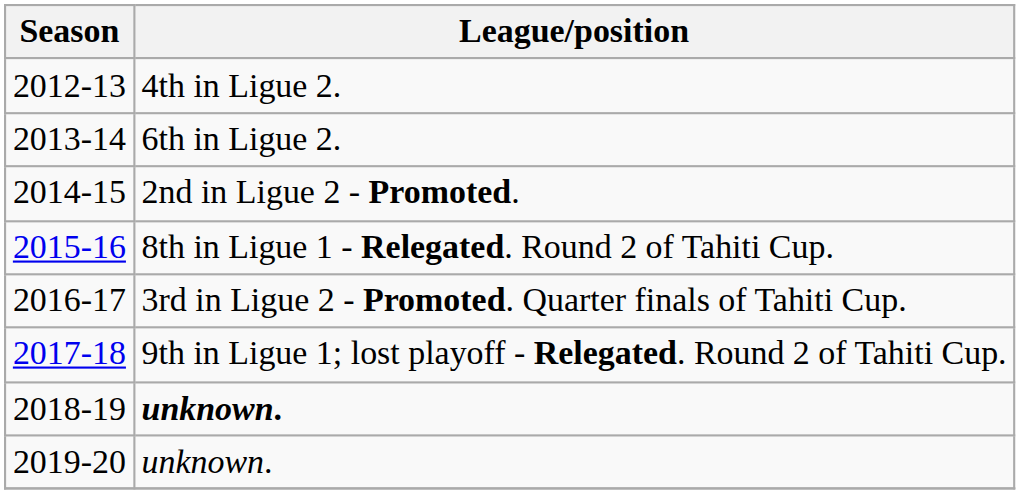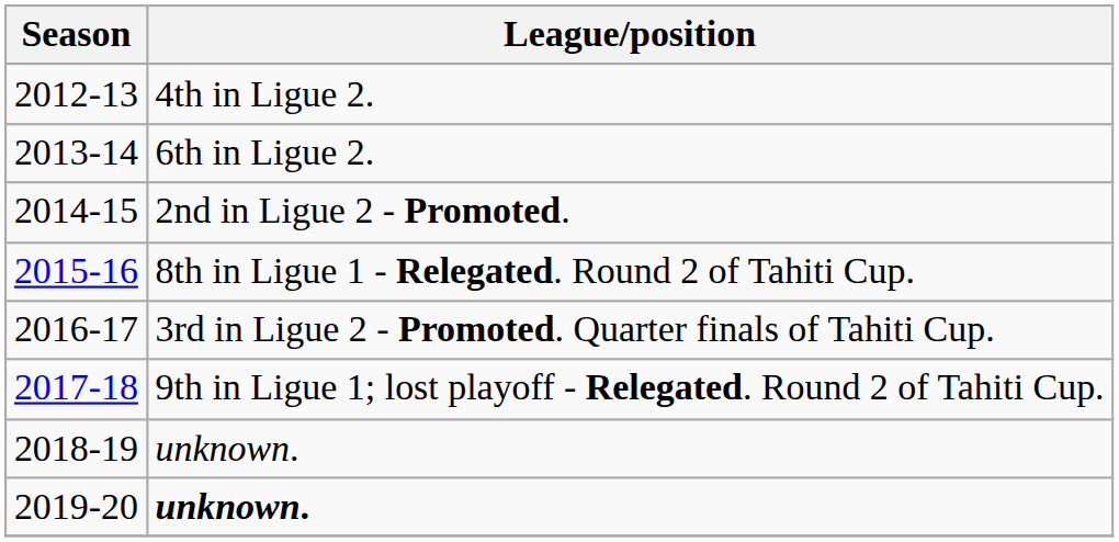2018-19 | League/position: bold -> normal
2019-20 | League/position: normal -> bold
